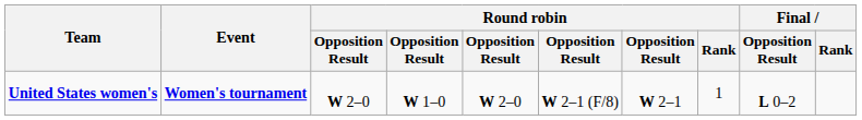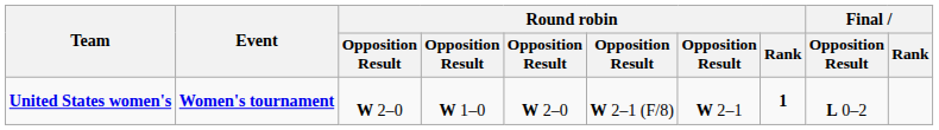United States women's | Round robin / Rank: normal -> bold
